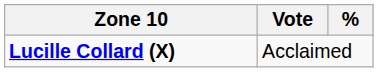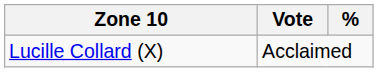Lucille Collard (X) | Zone 10: bold -> normal
